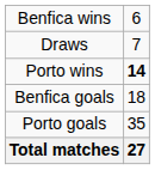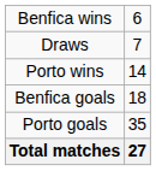Porto wins | column 2: bold -> normal
